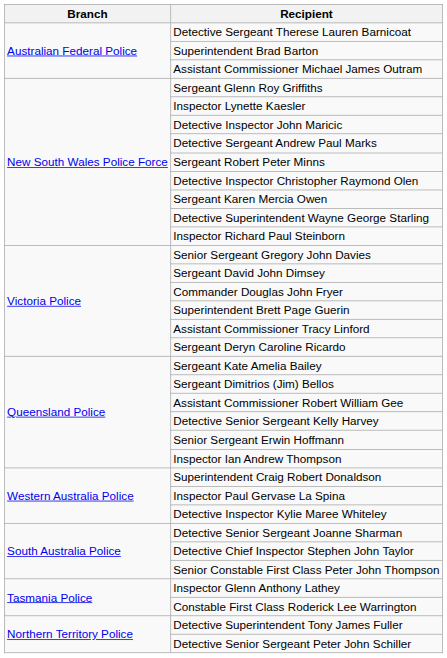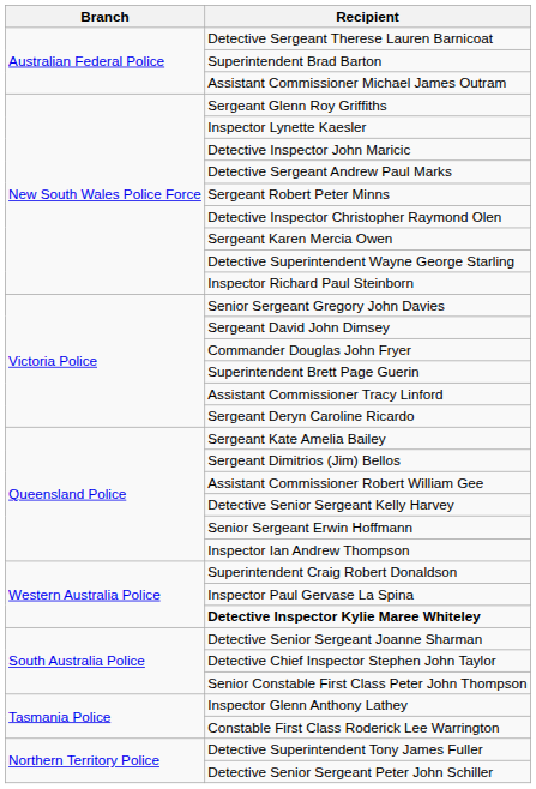Detective Inspector Kylie Maree Whiteley | Recipient: normal -> bold
